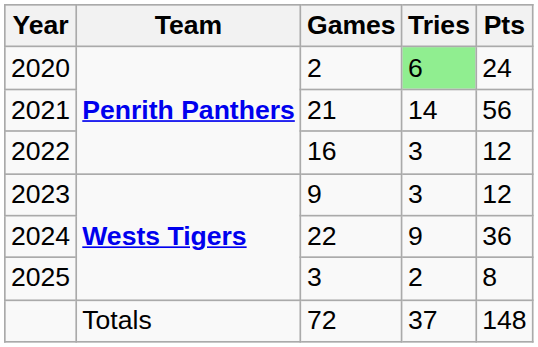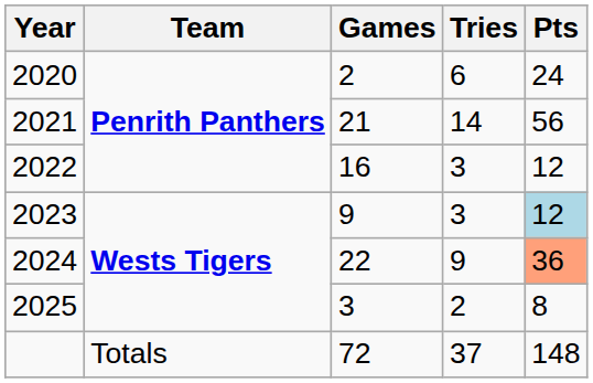2020 | Tries: lightgreen background -> no background
2023 | Pts: no background -> lightblue background
2024 | Pts: no background -> lightsalmon background
